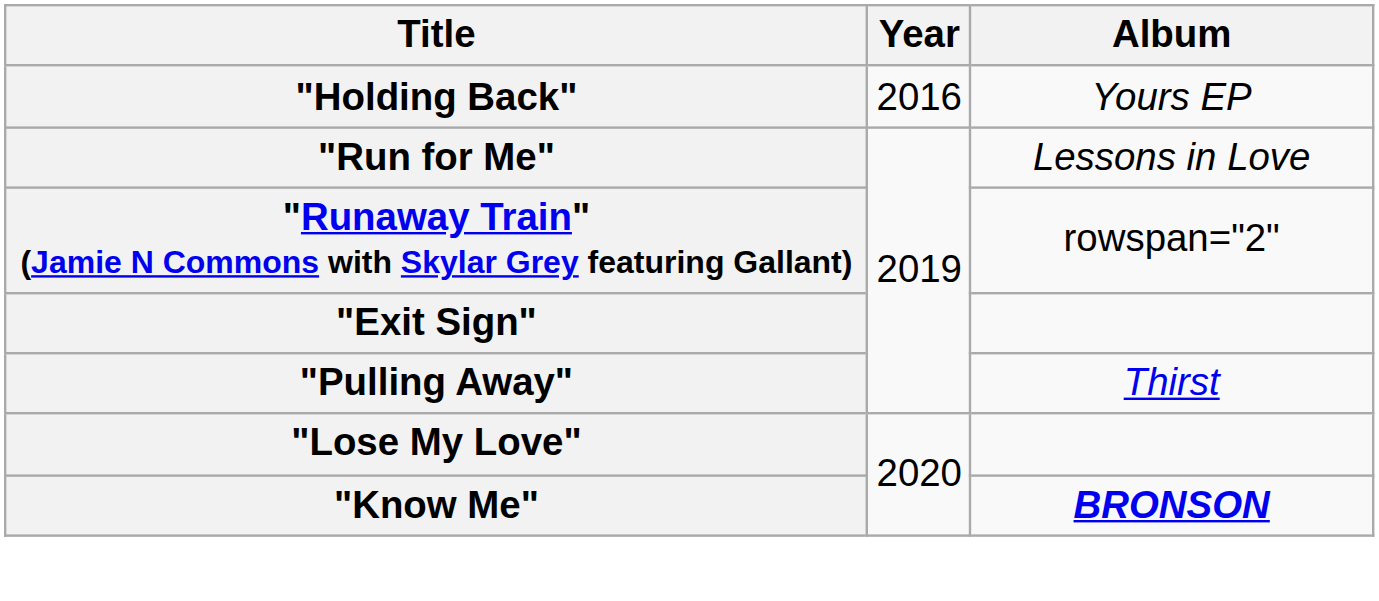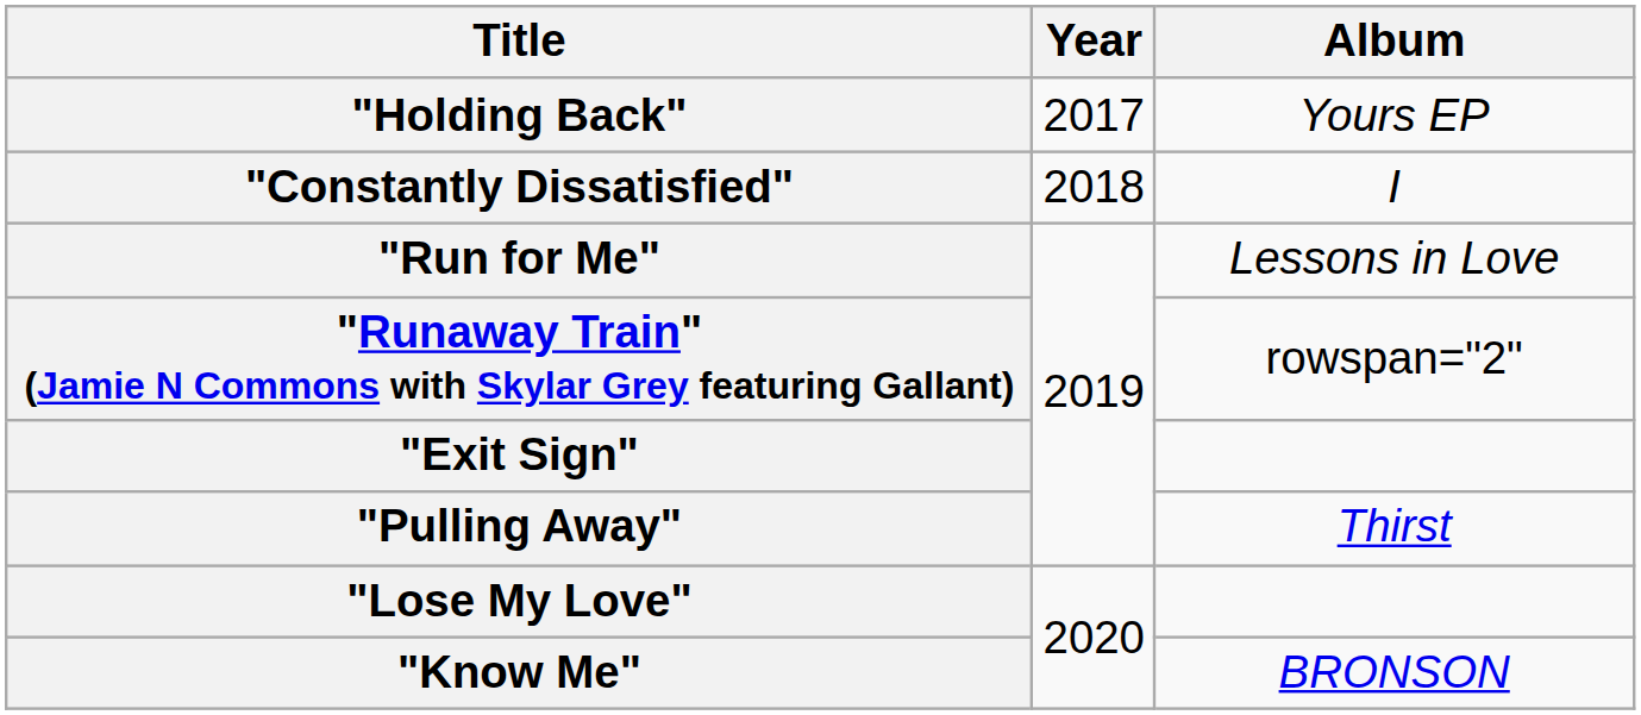"Holding Back" | Year: 2016 -> 2017
+ row: "Constantly Dissatisfied" | 2018 | I
"Know Me" | Album: bold -> normal
